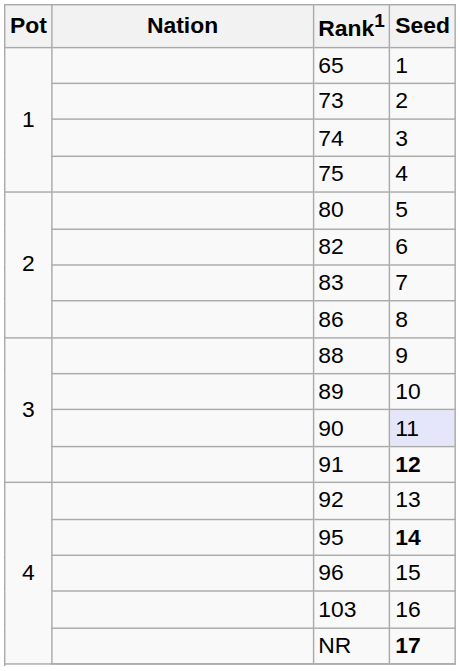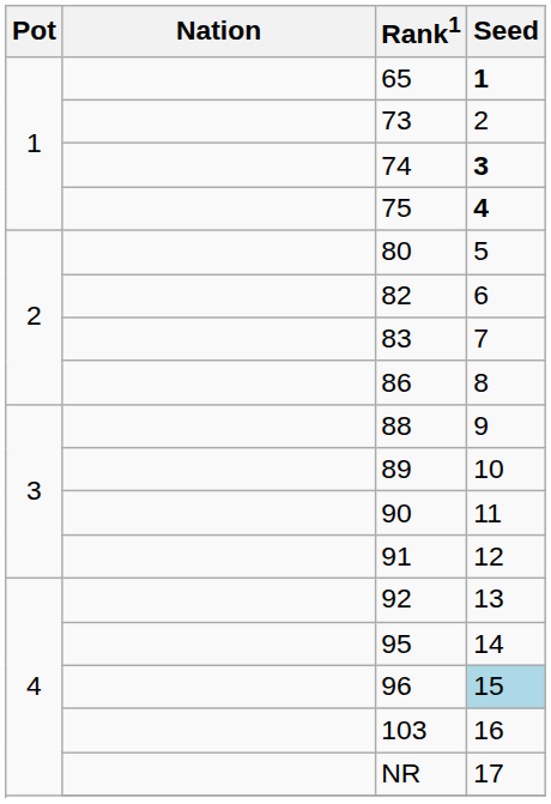65 | Seed: normal -> bold
74 | Seed: normal -> bold
75 | Seed: normal -> bold
90 | Seed: lavender background -> no background
91 | Seed: bold -> normal
95 | Seed: bold -> normal
96 | Seed: no background -> lightblue background
NR | Seed: bold -> normal
